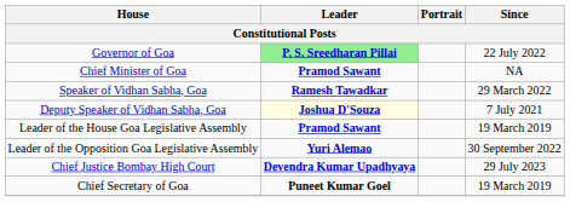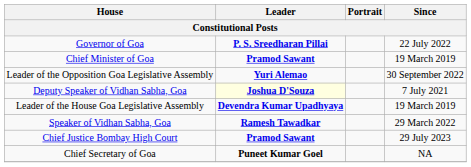Governor of Goa | Leader: lightgreen background -> no background
Chief Minister of Goa | Since: NA -> 19 March 2019
rows swapped: Speaker of Vidhan Sabha, Goa <-> Leader of the Opposition Goa Legislative Assembly
Leader of the House Goa Legislative Assembly | Leader: Pramod Sawant -> Devendra Kumar Upadhyaya
Chief Justice Bombay High Court | Leader: Devendra Kumar Upadhyaya -> Pramod Sawant
Chief Secretary of Goa | Since: 19 March 2019 -> NA
